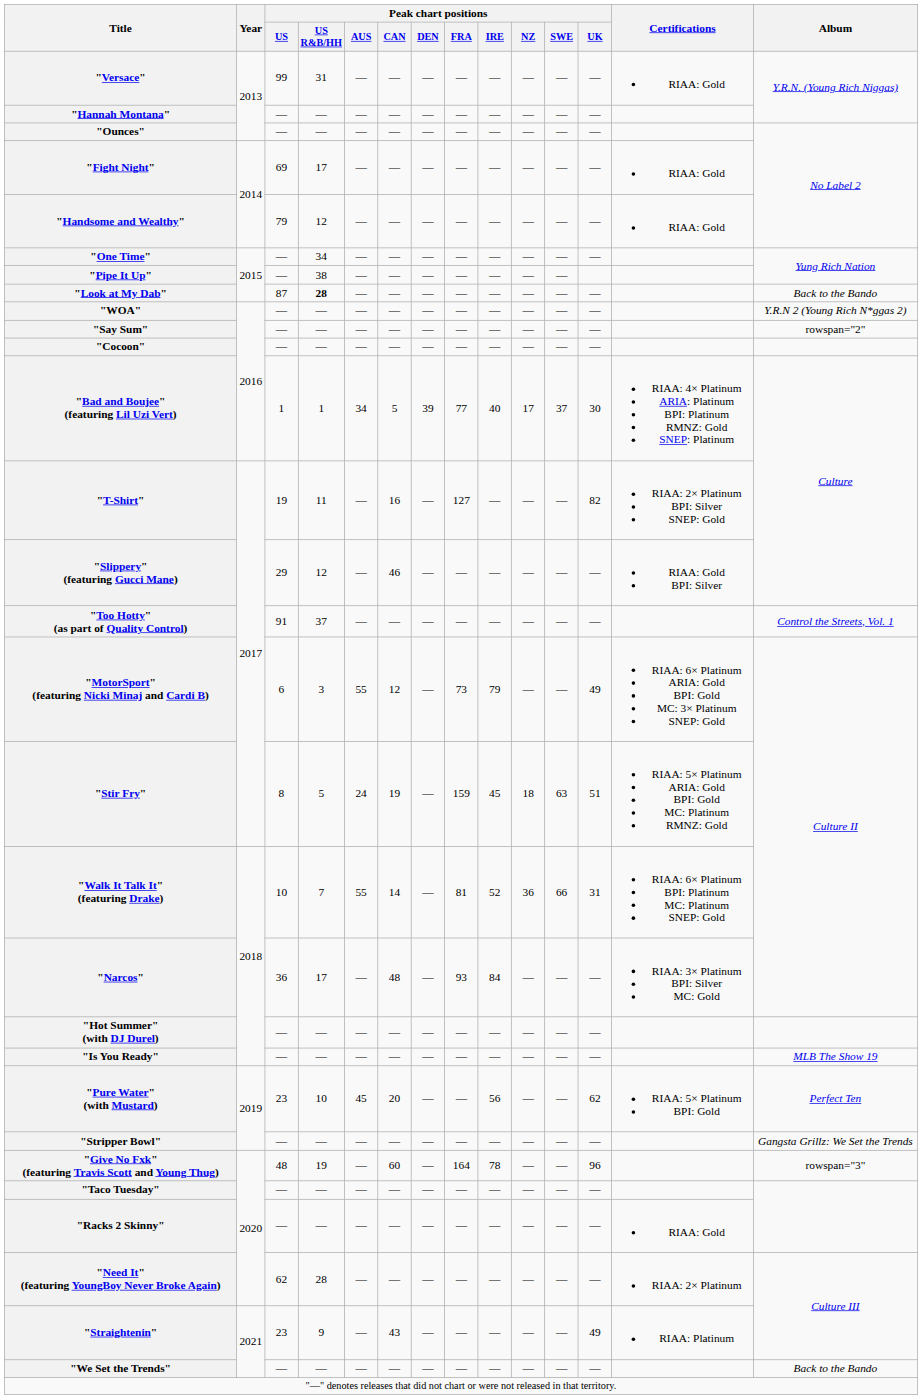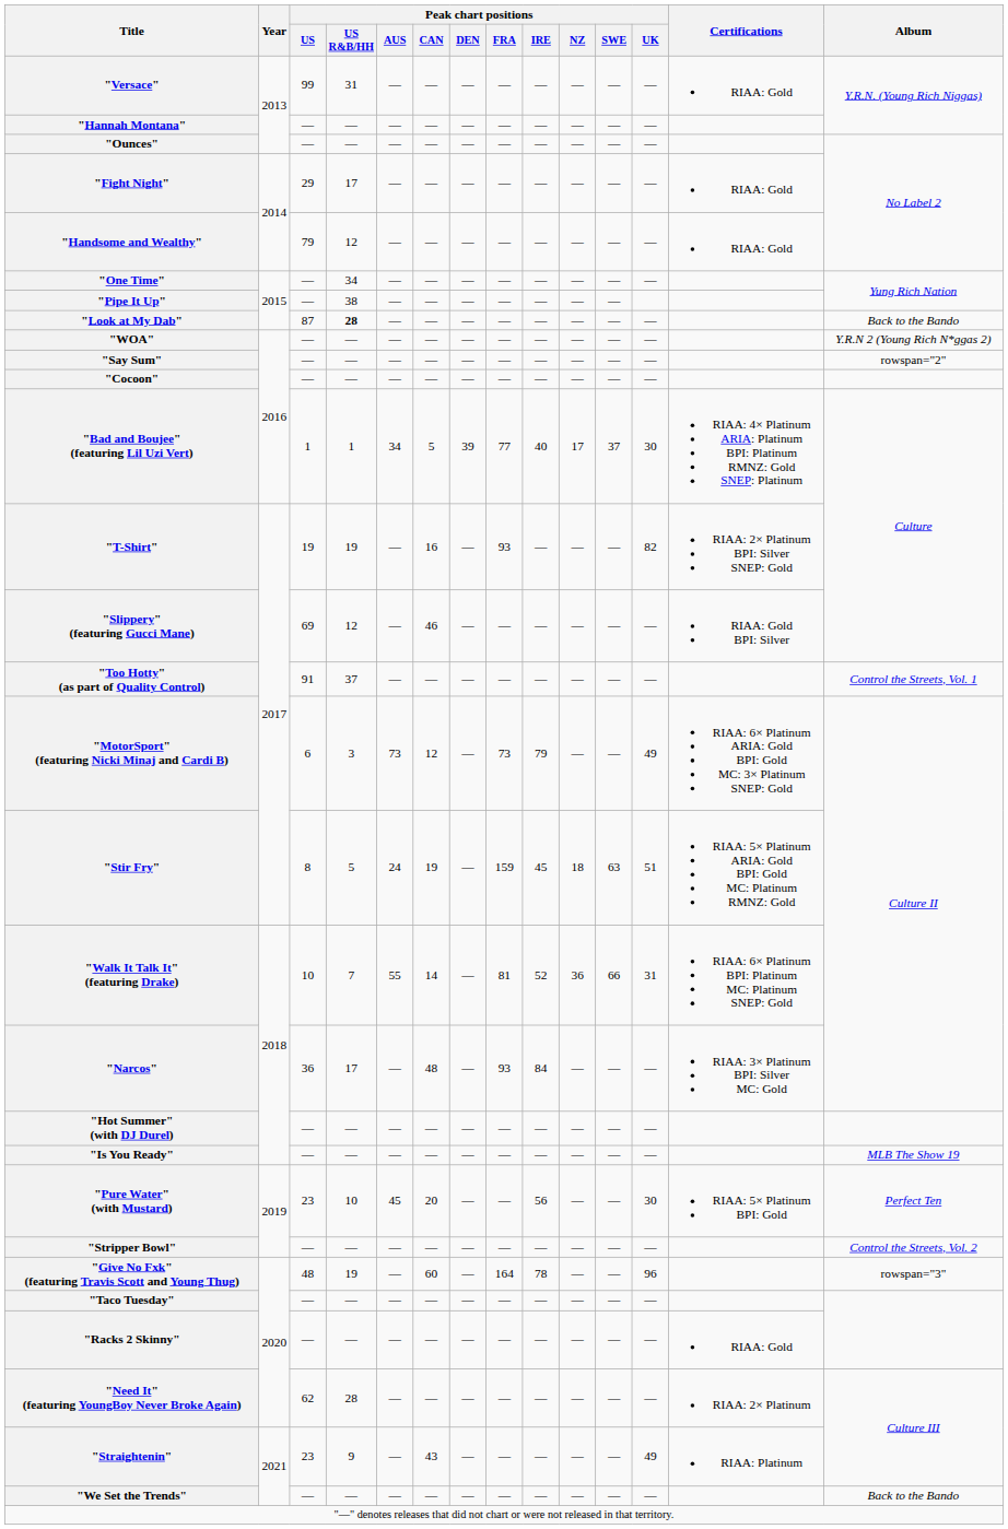"Fight Night" | Peak chart positions / US: 69 -> 29
"T-Shirt" | Peak chart positions / US R&B/HH: 11 -> 19
"T-Shirt" | Peak chart positions / FRA: 127 -> 93
"Slippery" (featuring Gucci Mane) | Peak chart positions / US: 29 -> 69
"MotorSport" (featuring Nicki Minaj and Cardi B) | Peak chart positions / AUS: 55 -> 73
"Pure Water" (with Mustard) | Peak chart positions / UK: 62 -> 30
"Stripper Bowl" | Album: Gangsta Grillz: We Set the Trends -> Control the Streets, Vol. 2
